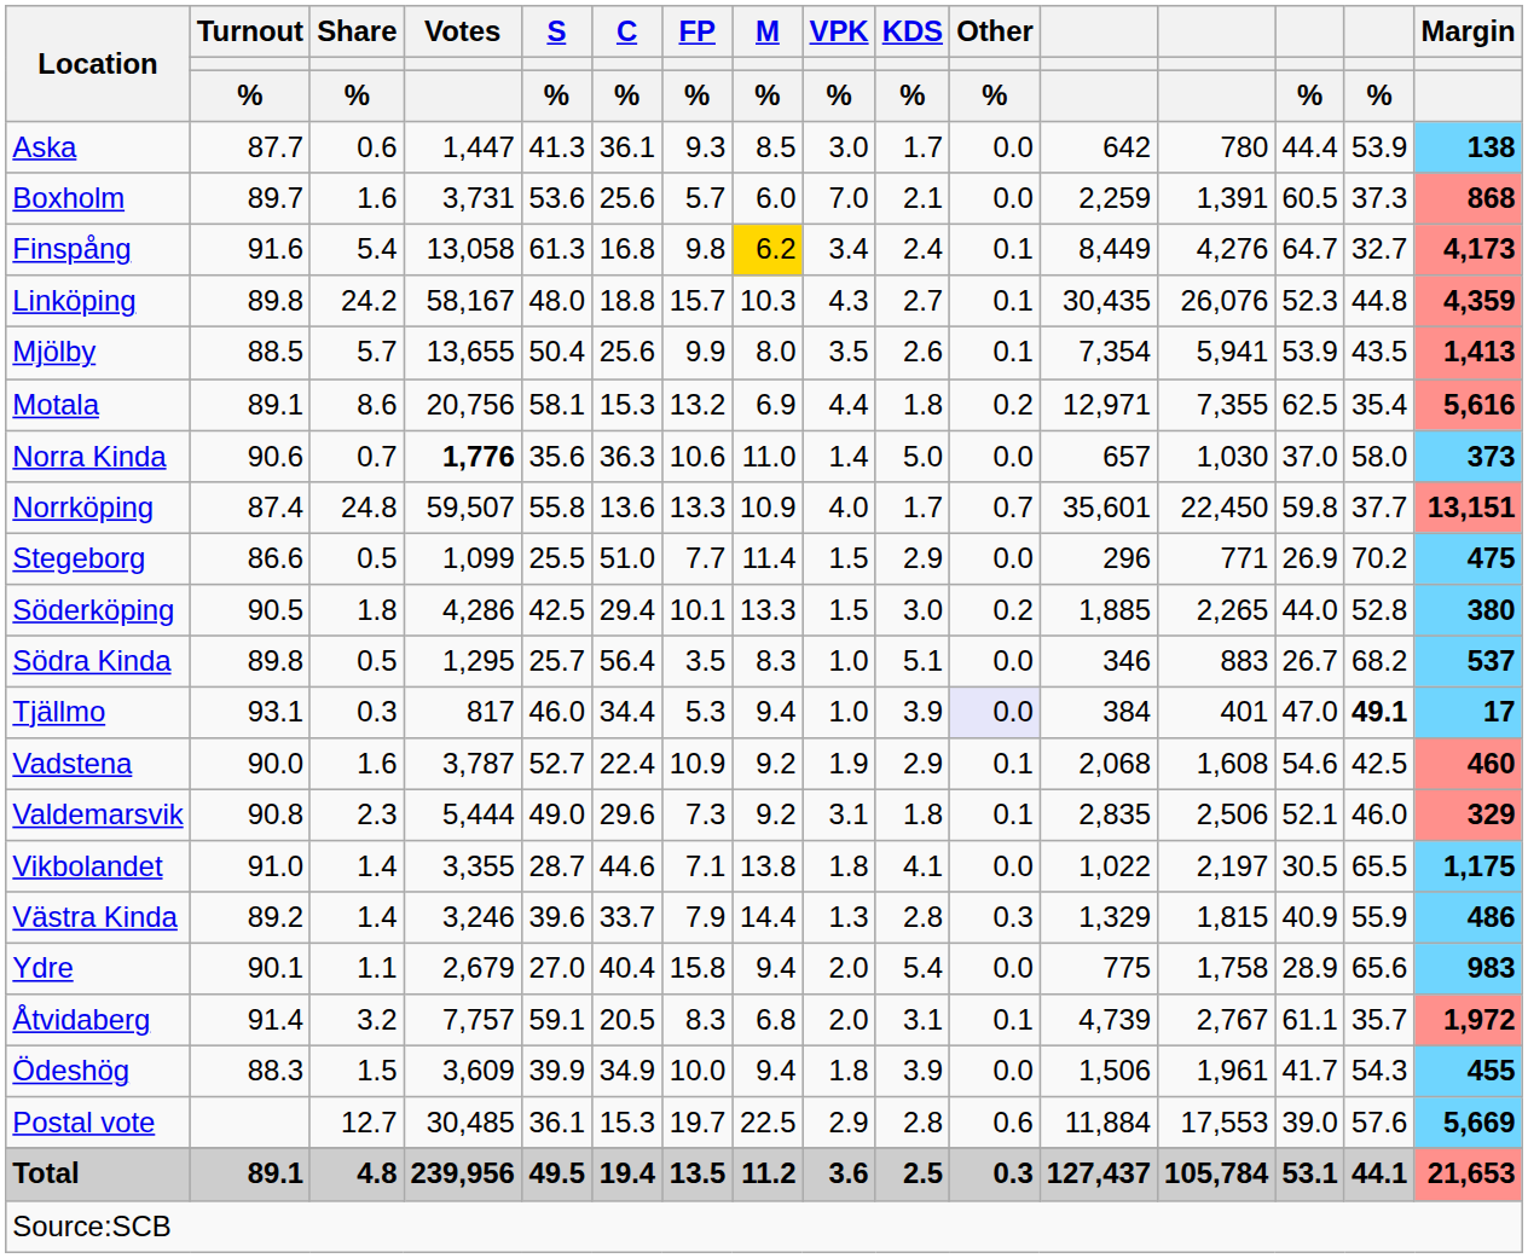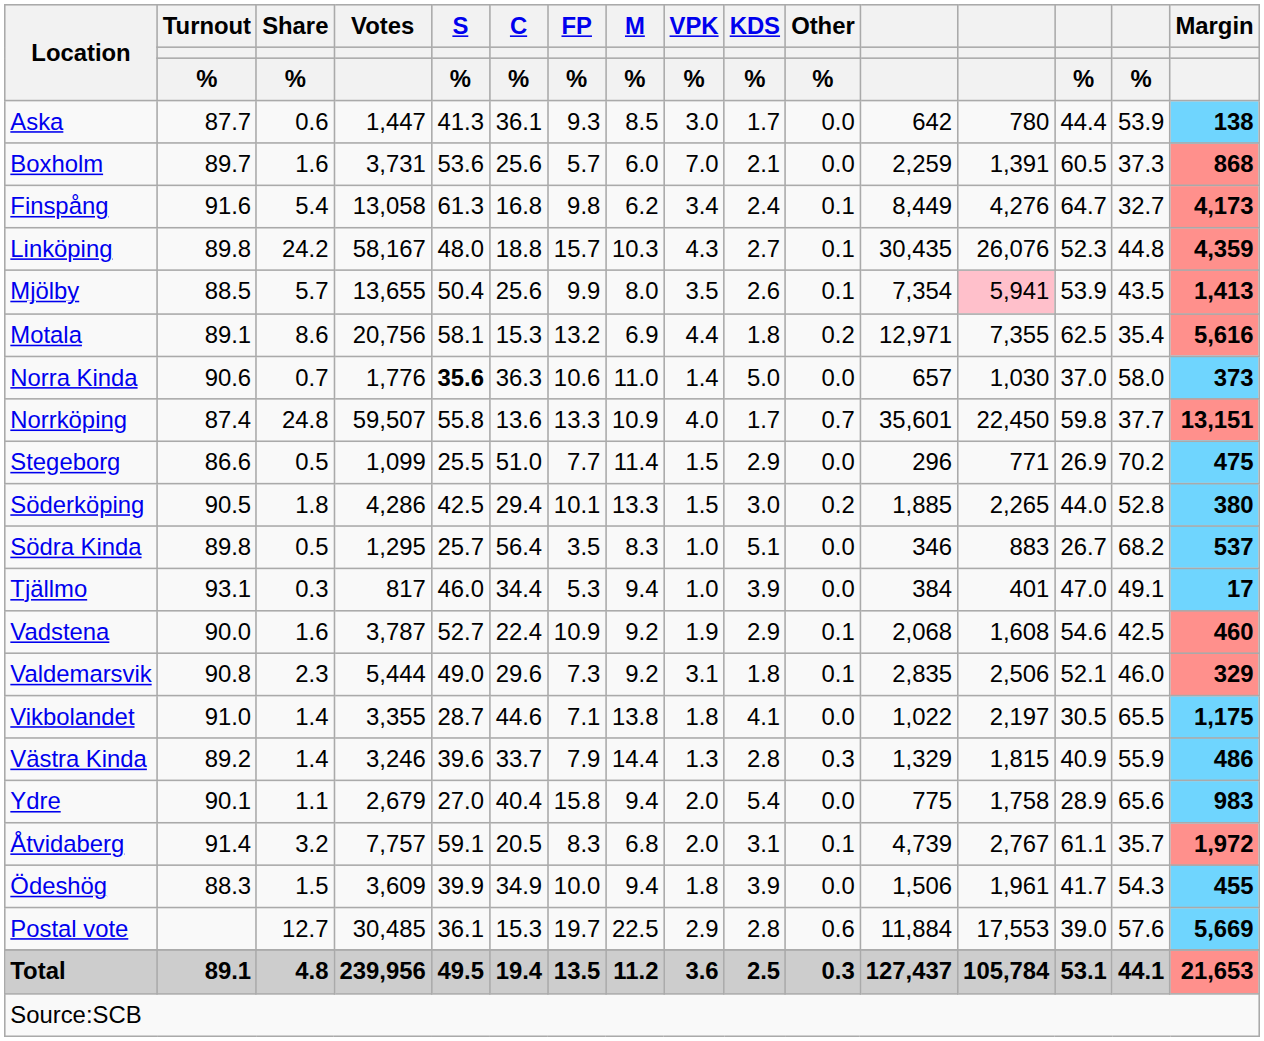Finspång | M / %: gold background -> no background
Mjölby | column 13: no background -> pink background
Norra Kinda | Votes: bold -> normal
Norra Kinda | S / %: normal -> bold
Tjällmo | Other / %: lavender background -> no background
Tjällmo | column 15: bold -> normal
